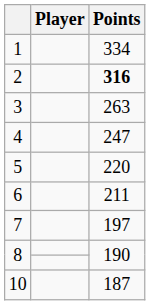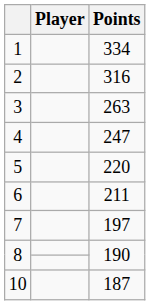2 | Points: bold -> normal
